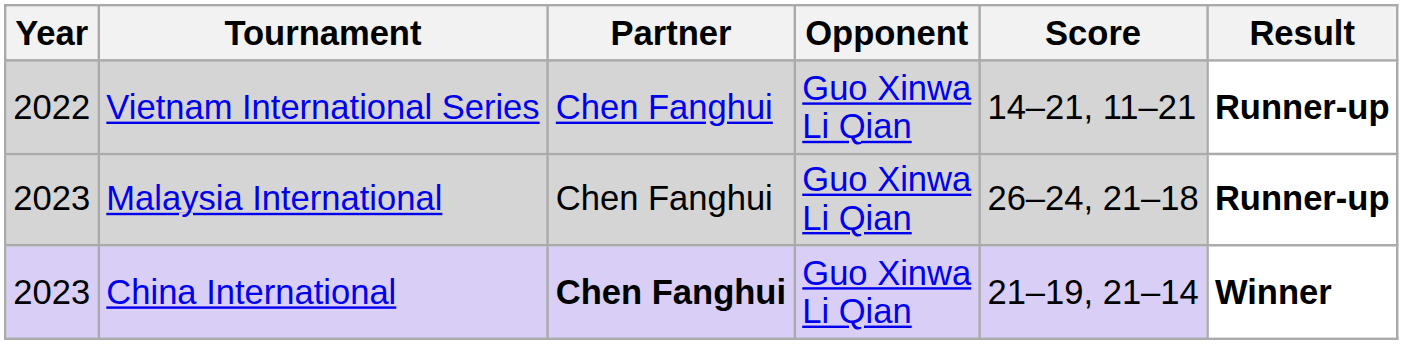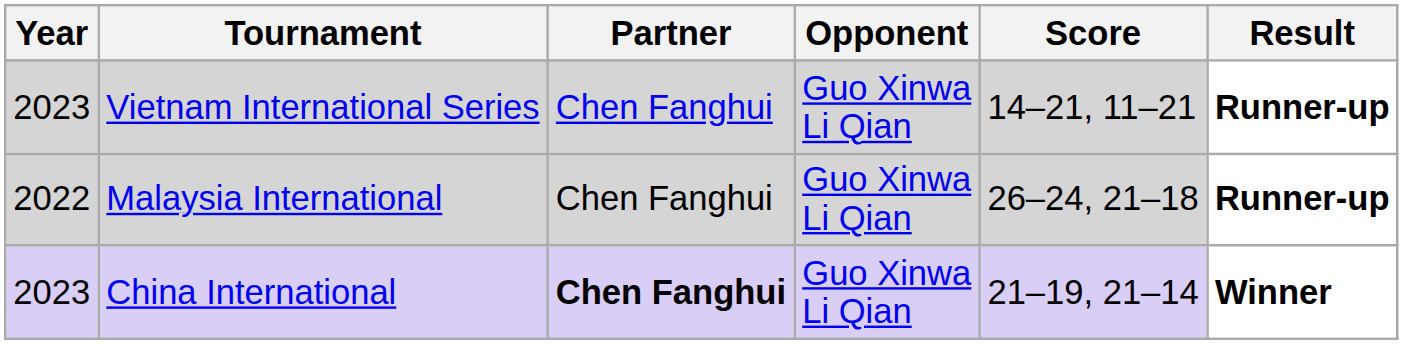Vietnam International Series | Year: 2022 -> 2023
Malaysia International | Year: 2023 -> 2022
